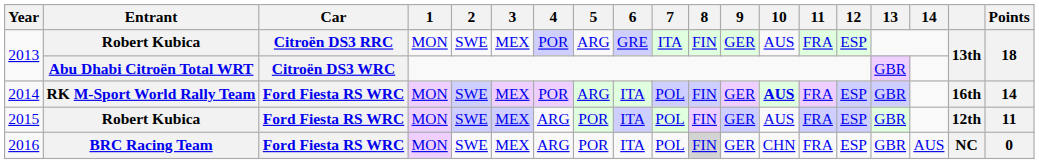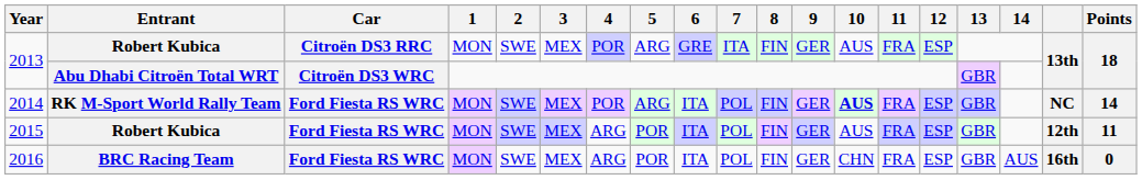2014 | column 18: 16th -> NC
2016 | 8: lightgrey background -> no background
2016 | column 18: NC -> 16th
